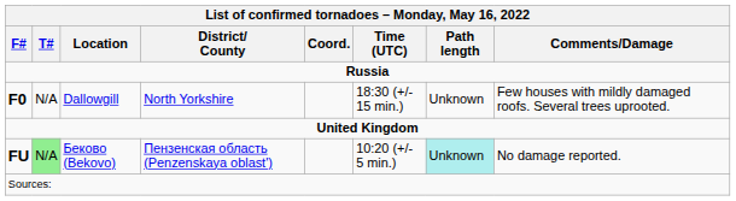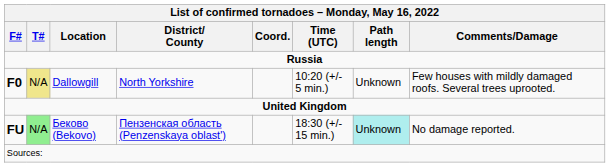F0 | T#: no background -> khaki background
F0 | Time (UTC): 18:30 (+/- 15 min.) -> 10:20 (+/- 5 min.)
FU | Time (UTC): 10:20 (+/- 5 min.) -> 18:30 (+/- 15 min.)
